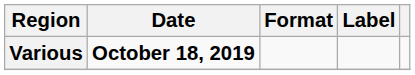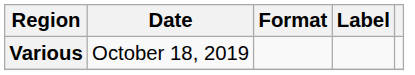Various | Date: bold -> normal
